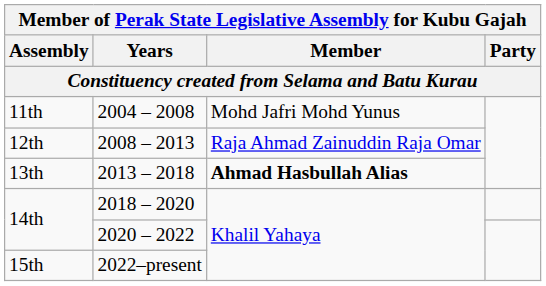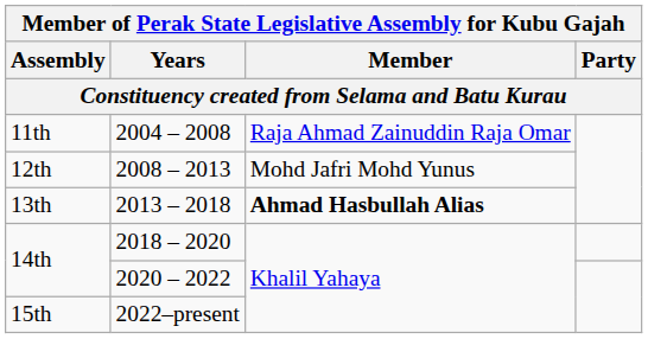2004 – 2008 | Member: Mohd Jafri Mohd Yunus -> Raja Ahmad Zainuddin Raja Omar
2008 – 2013 | Member: Raja Ahmad Zainuddin Raja Omar -> Mohd Jafri Mohd Yunus
